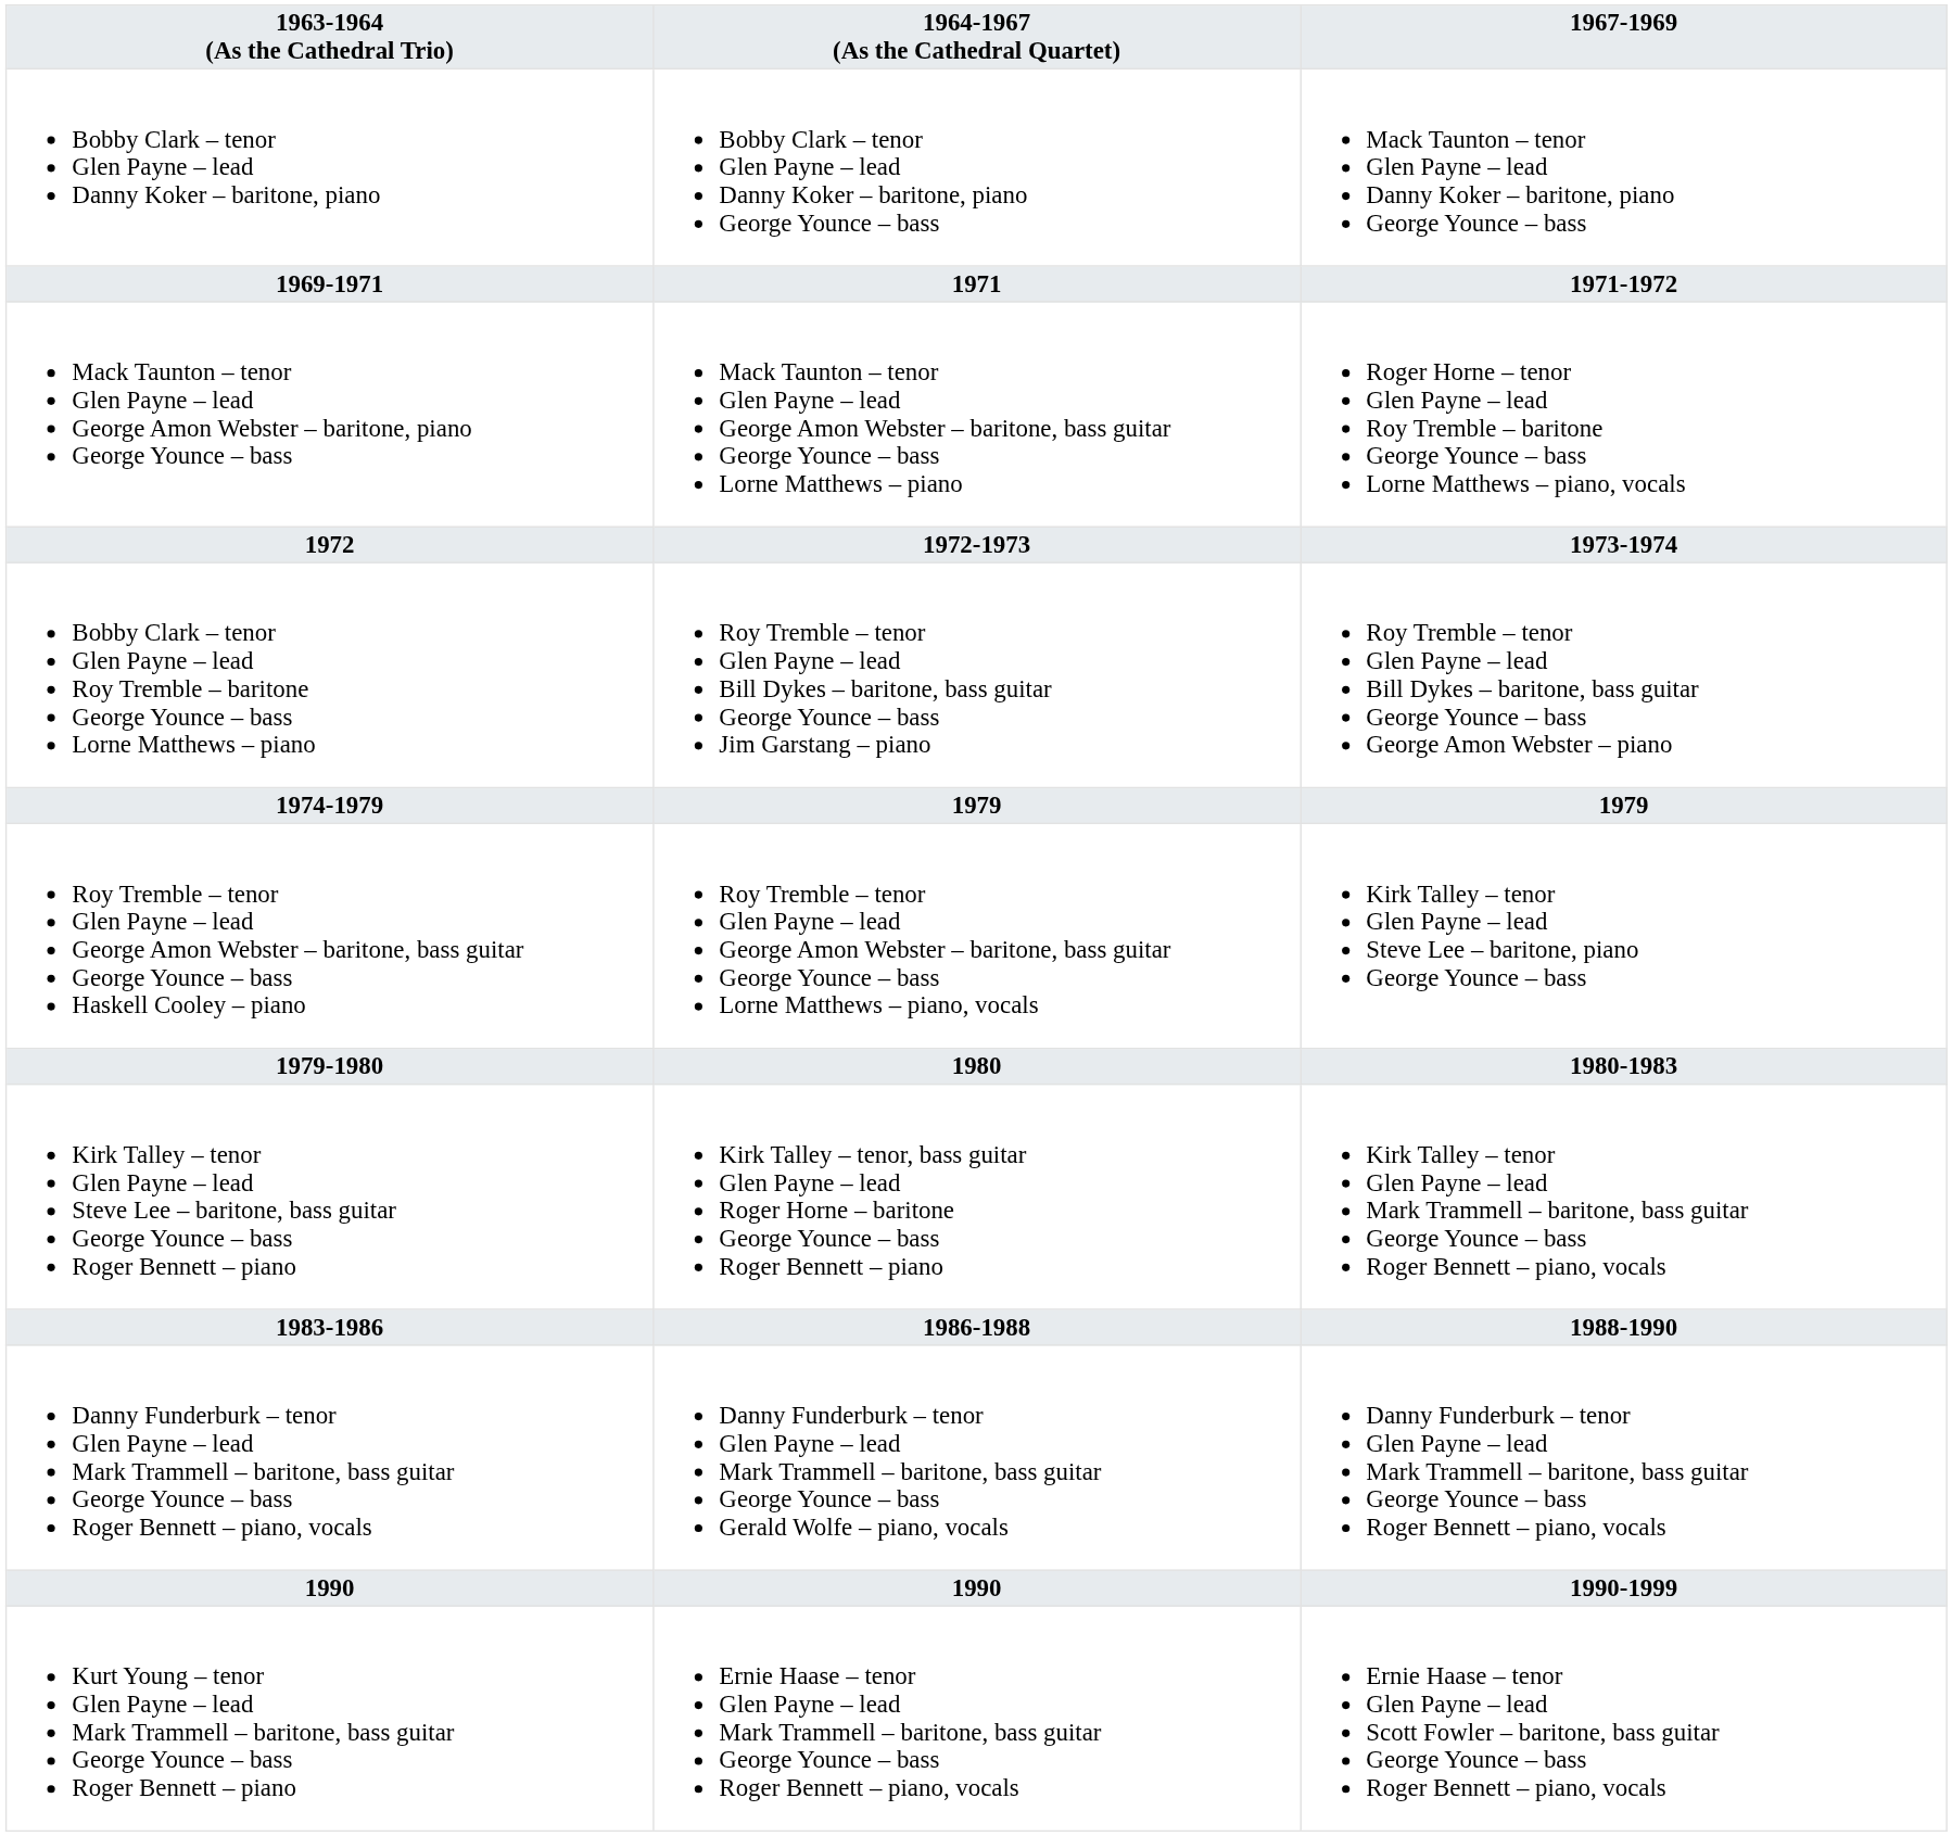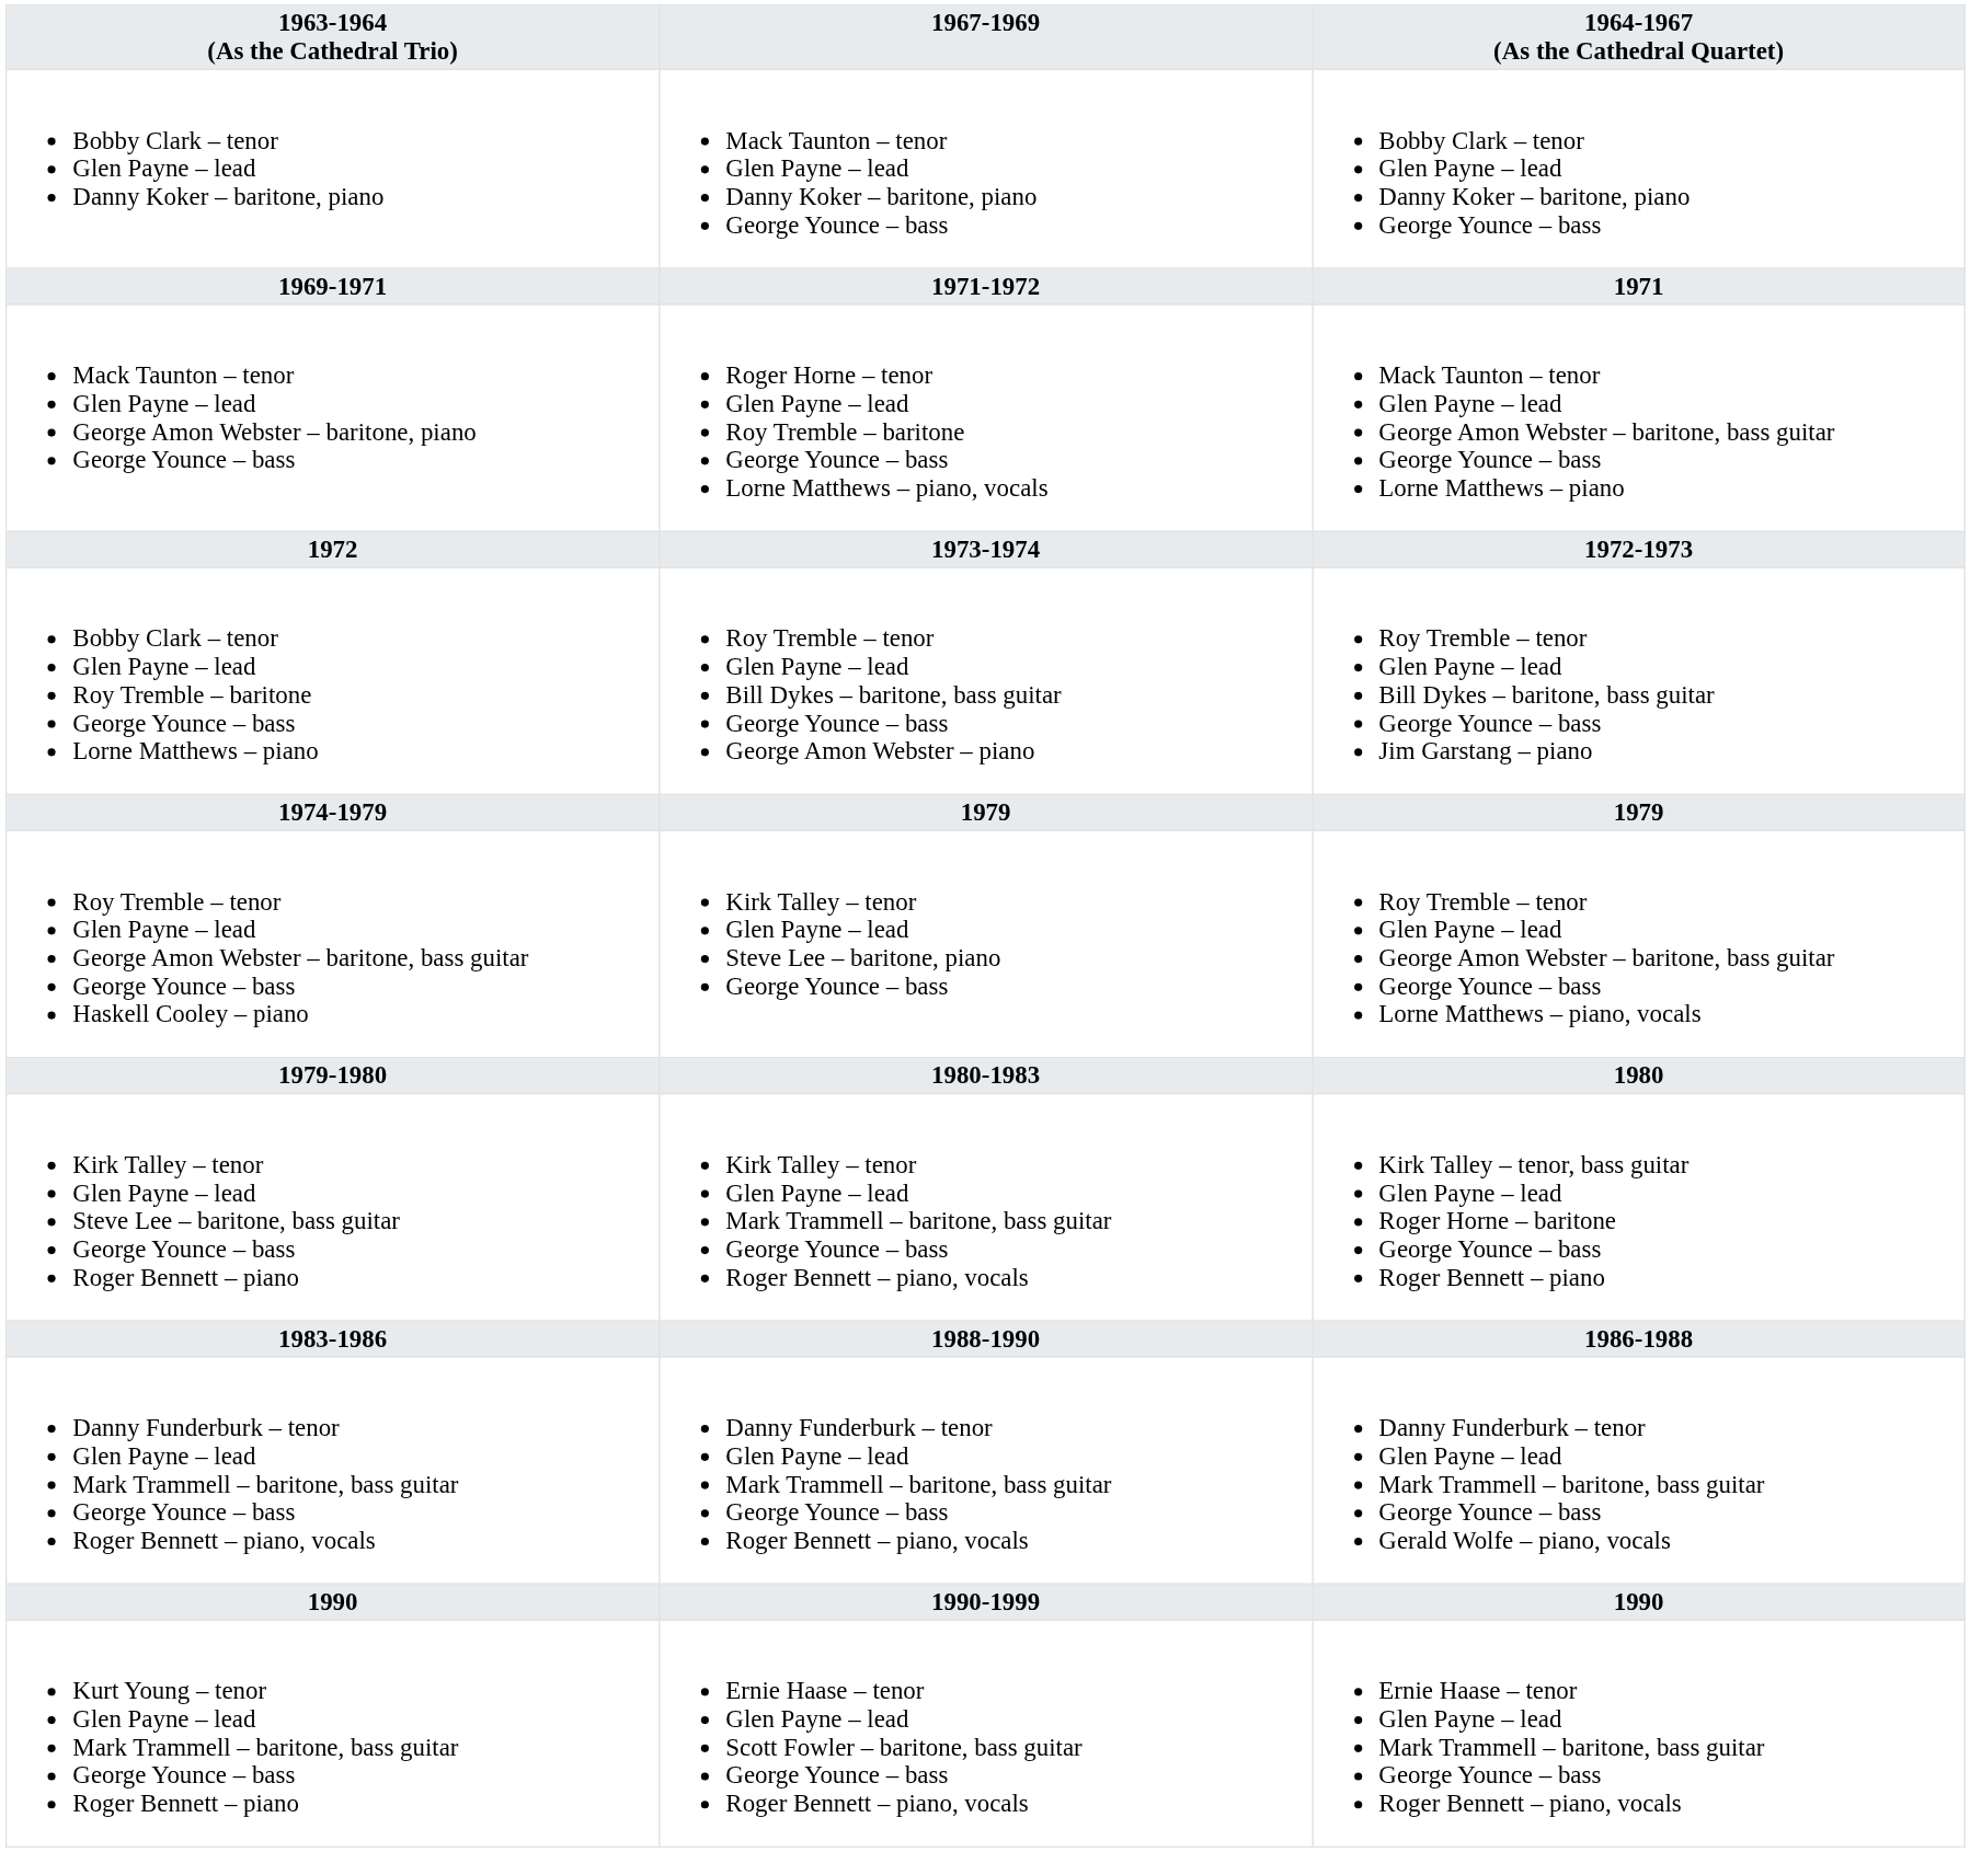columns swapped: 1964-1967 (As the Cathedral Quartet) <-> 1967-1969
